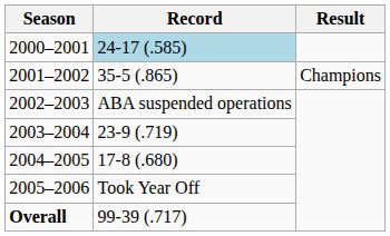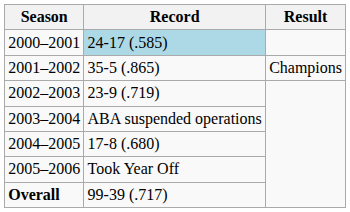2002–2003 | Record: ABA suspended operations -> 23-9 (.719)
2003–2004 | Record: 23-9 (.719) -> ABA suspended operations
